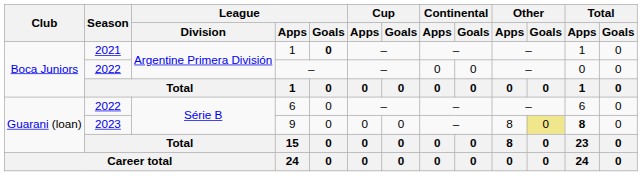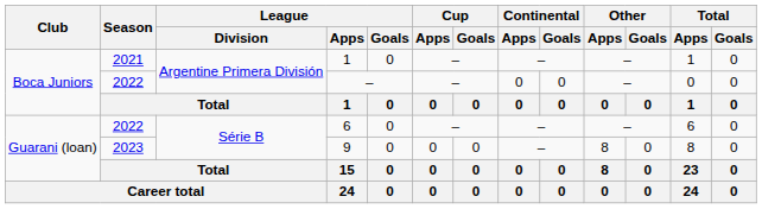2021 / 1 | League / Goals: bold -> normal
9 | Other / Goals: khaki background -> no background
9 | Total / Apps: bold -> normal
